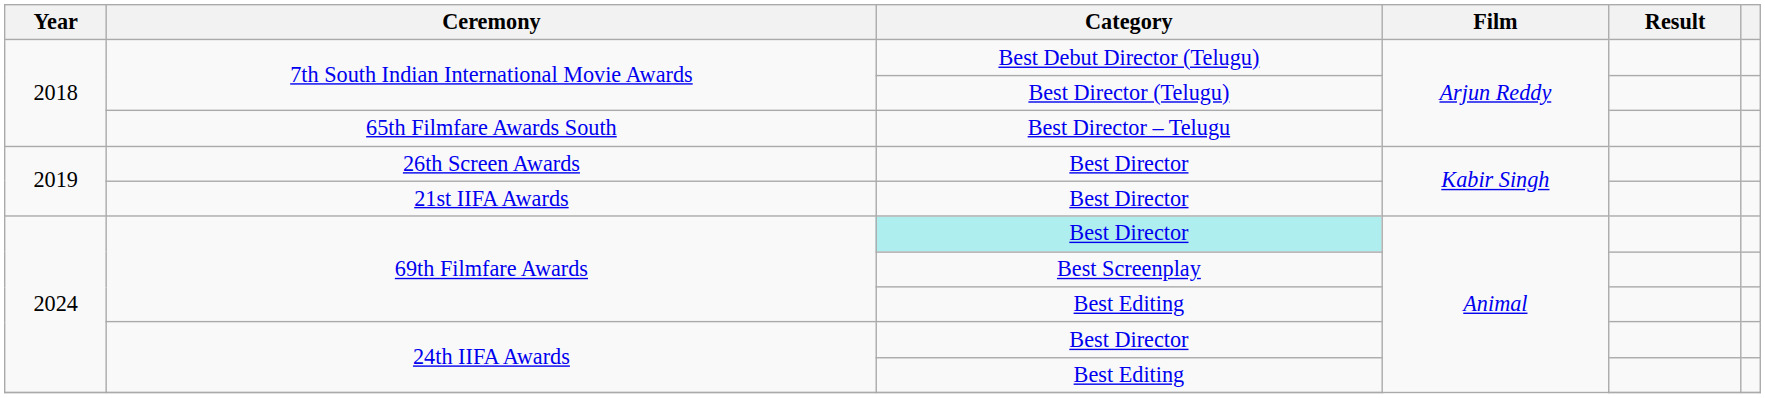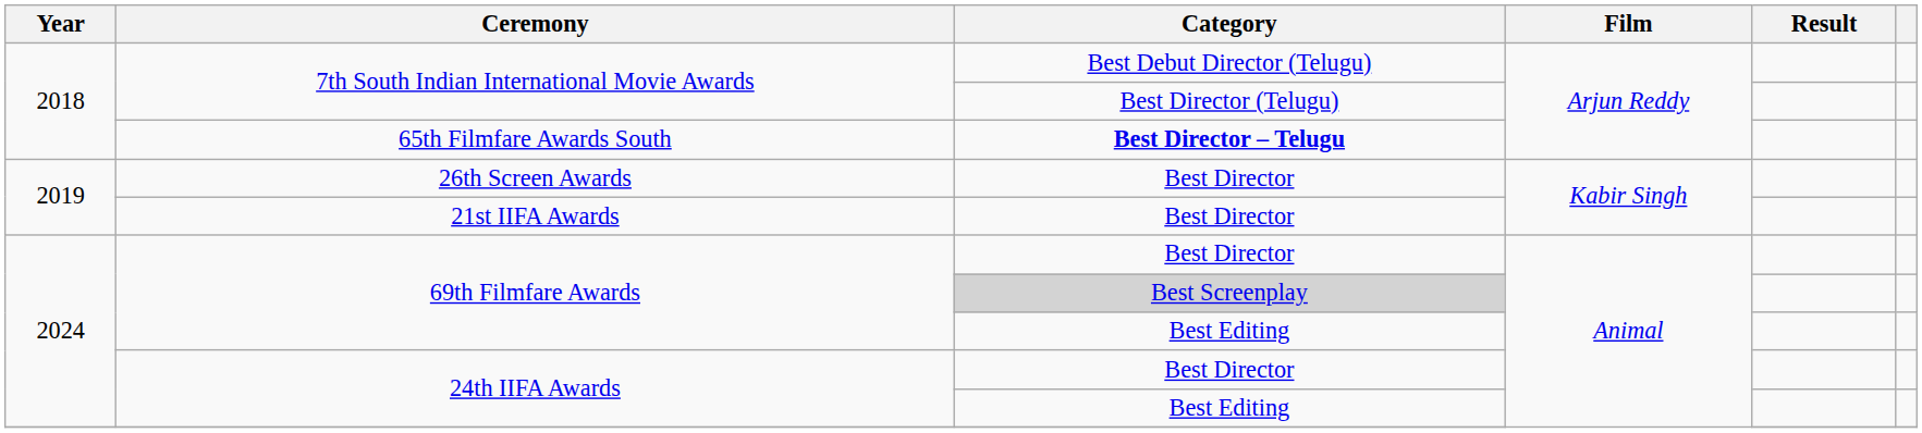65th Filmfare Awards South | Category: normal -> bold
69th Filmfare Awards / Best Director | Category: paleturquoise background -> no background
69th Filmfare Awards / Best Screenplay | Category: no background -> lightgrey background
